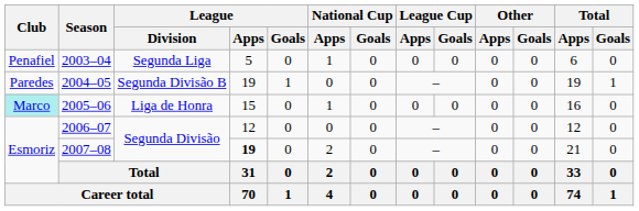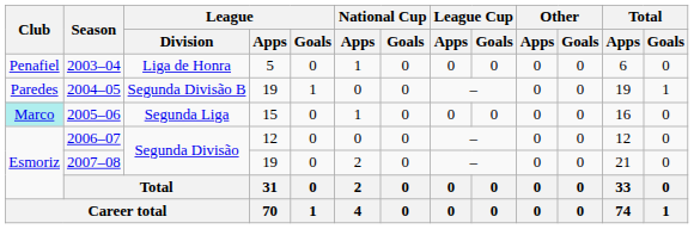2003–04 | League / Division: Segunda Liga -> Liga de Honra
2005–06 | League / Division: Liga de Honra -> Segunda Liga
2007–08 | League / Apps: bold -> normal
